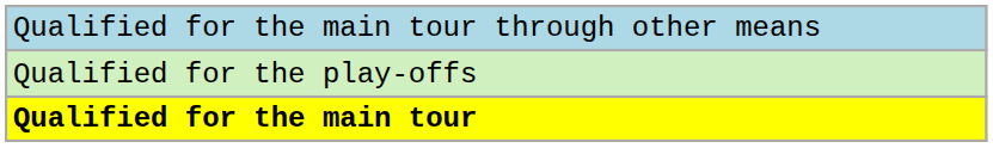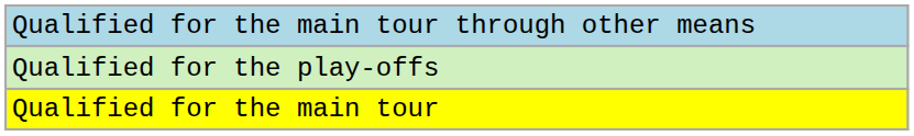row 3 | column 1: bold -> normal
